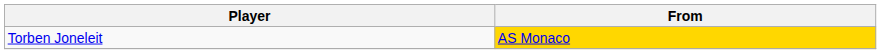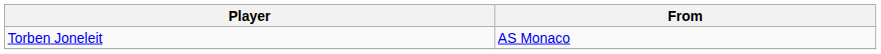Torben Joneleit | From: gold background -> no background
